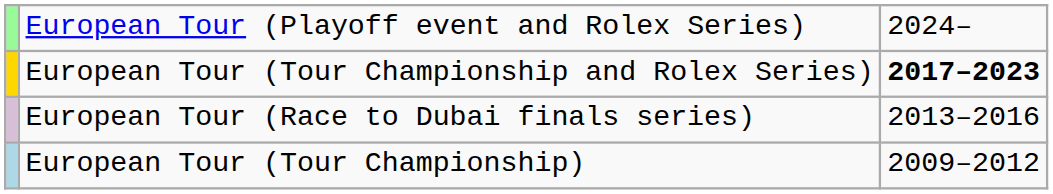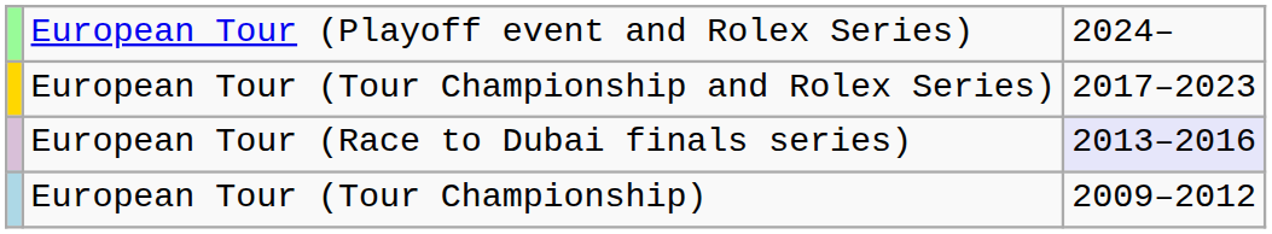European Tour (Tour Championship and Rolex Series) | column 3: bold -> normal
European Tour (Race to Dubai finals series) | column 3: no background -> lavender background
